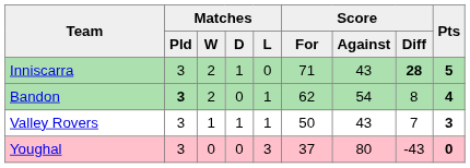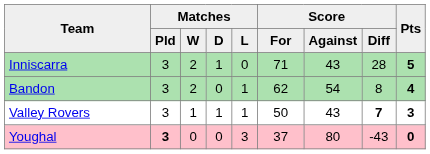Inniscarra | Score / Diff: bold -> normal
Bandon | Matches / Pld: bold -> normal
Valley Rovers | Score / Diff: normal -> bold
Youghal | Matches / Pld: normal -> bold
